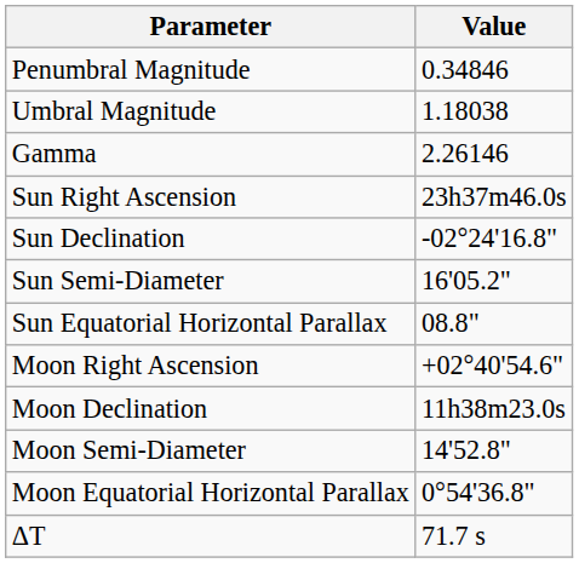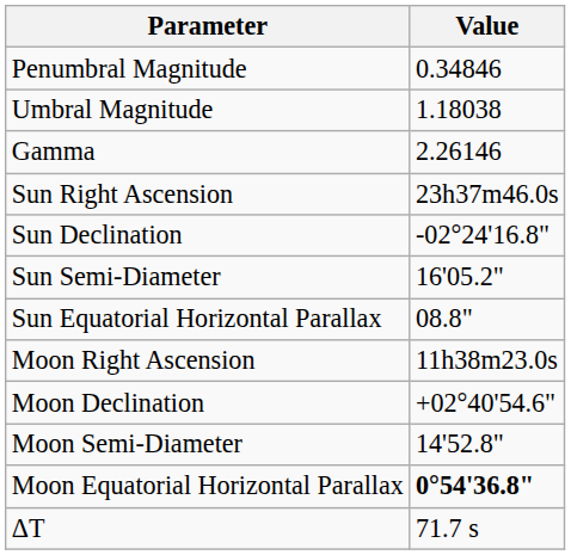Moon Right Ascension | Value: +02°40'54.6" -> 11h38m23.0s
Moon Declination | Value: 11h38m23.0s -> +02°40'54.6"
Moon Equatorial Horizontal Parallax | Value: normal -> bold
